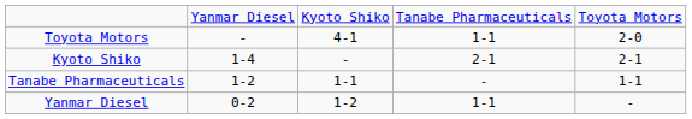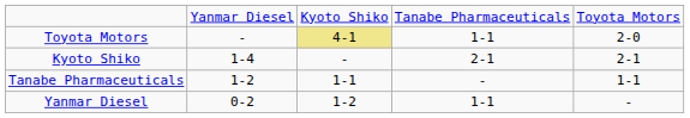row 2 | column 3: no background -> khaki background
